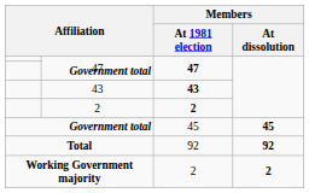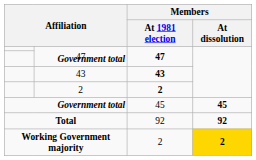Working Government majority | Members / At dissolution: no background -> gold background
